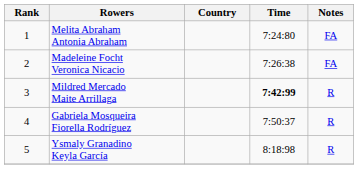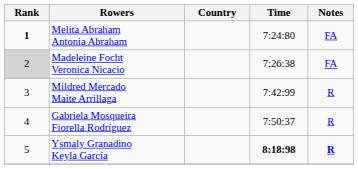Melita Abraham Antonia Abraham | Rank: normal -> bold
Madeleine Focht Veronica Nicacio | Rank: no background -> lightgrey background
Mildred Mercado Maite Arrillaga | Time: bold -> normal
Ysmaly Granadino Keyla García | Time: normal -> bold
Ysmaly Granadino Keyla García | Notes: normal -> bold
